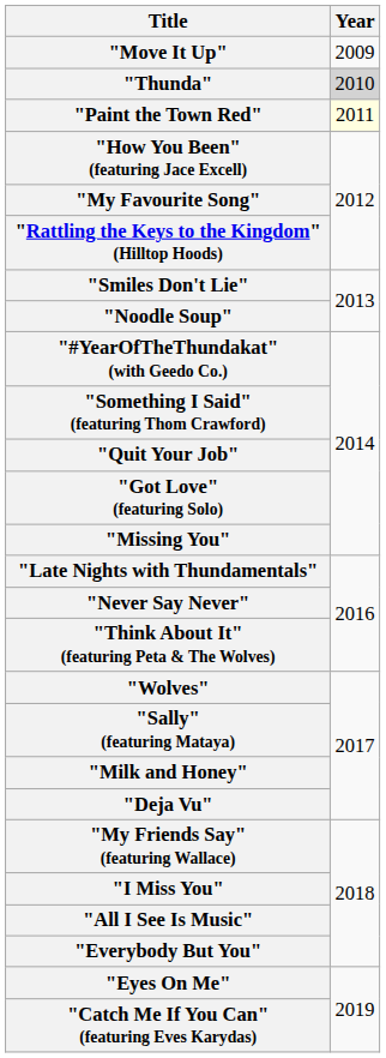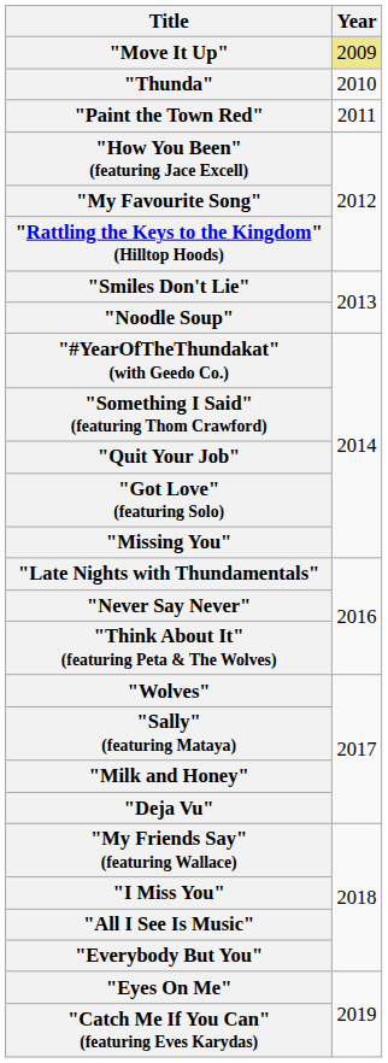"Move It Up" | Year: no background -> khaki background
"Thunda" | Year: lightgrey background -> no background
"Paint the Town Red" | Year: lightyellow background -> no background
